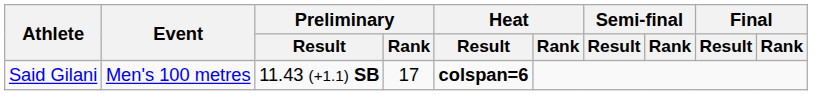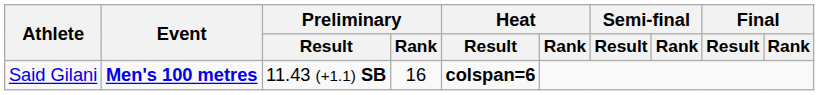Said Gilani | Event: normal -> bold
Said Gilani | Preliminary / Rank: 17 -> 16
